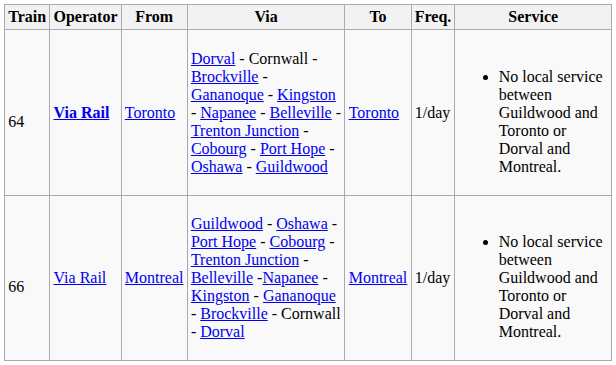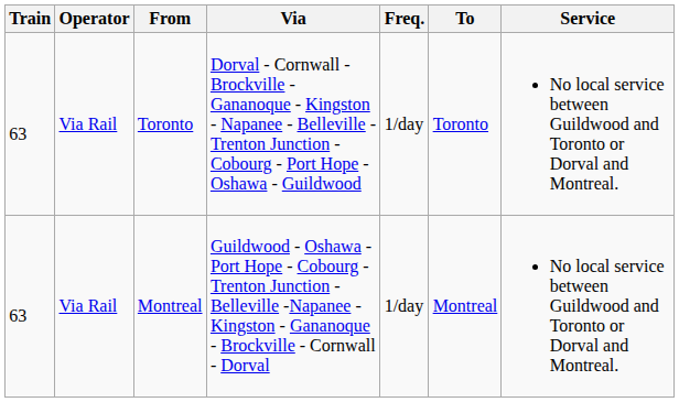columns swapped: To <-> Freq.
row 2 | Train: 64 -> 63
row 2 | Operator: bold -> normal
row 3 | Train: 66 -> 63
